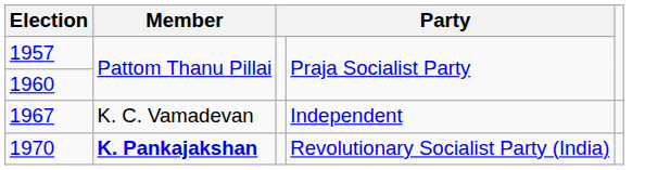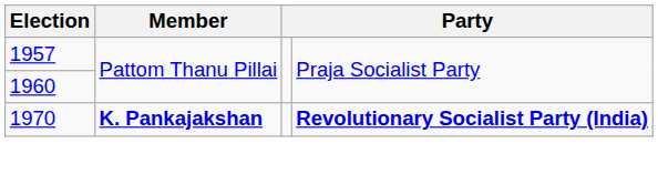- row: 1967 | K. C. Vamadevan | Independent
1970 | column 4: normal -> bold
